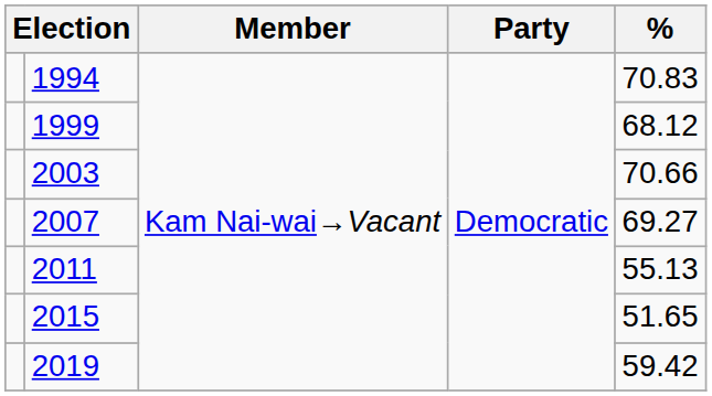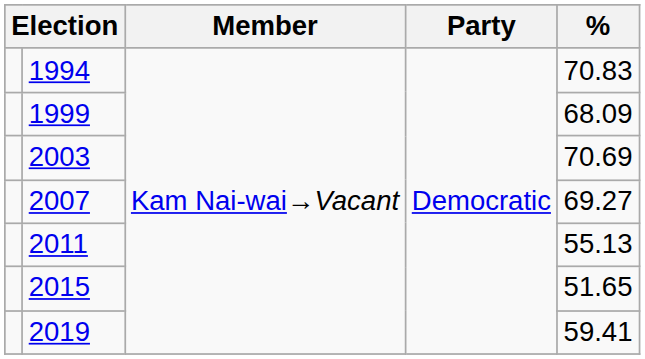1999 | %: 68.12 -> 68.09
2003 | %: 70.66 -> 70.69
2019 | %: 59.42 -> 59.41
